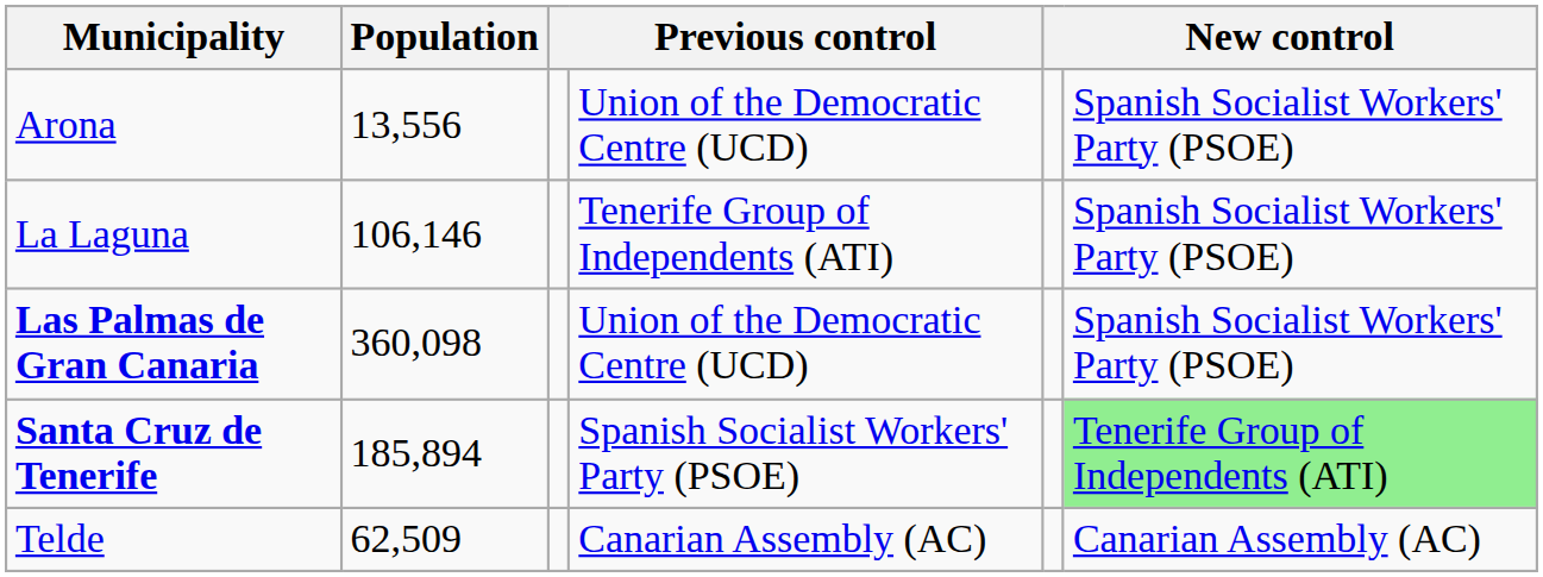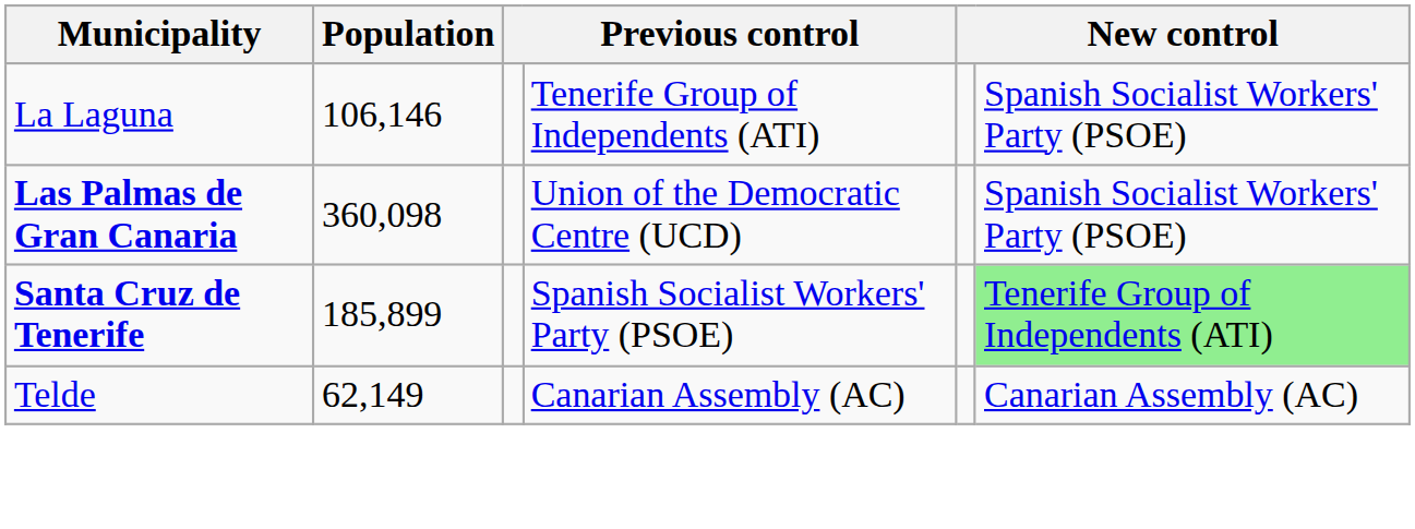- row: Arona | 13,556 | Union of the Democratic Centre (UCD) | Spanish Socialist Workers' Party (PSOE)
Santa Cruz de Tenerife | Population: 185,894 -> 185,899
Telde | Population: 62,509 -> 62,149
